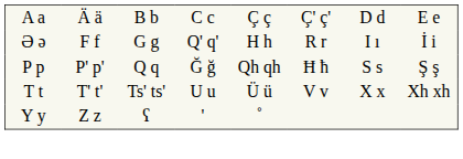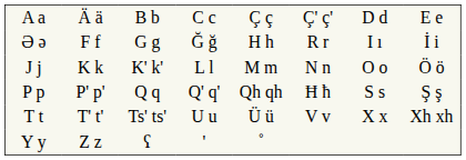Ә ә | column 4: Q' q' -> Ğ ğ
+ row: J j | K k | K' k' | L l | M m | N n | O o | Ö ö
P p | column 4: Ğ ğ -> Q' q'
